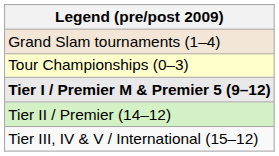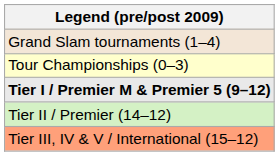row 6 | column 1: no background -> lightsalmon background
